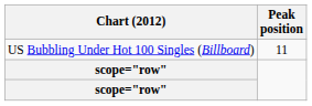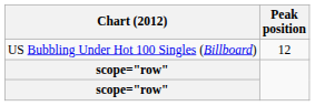US Bubbling Under Hot 100 Singles (Billboard) | Peak position: 11 -> 12
